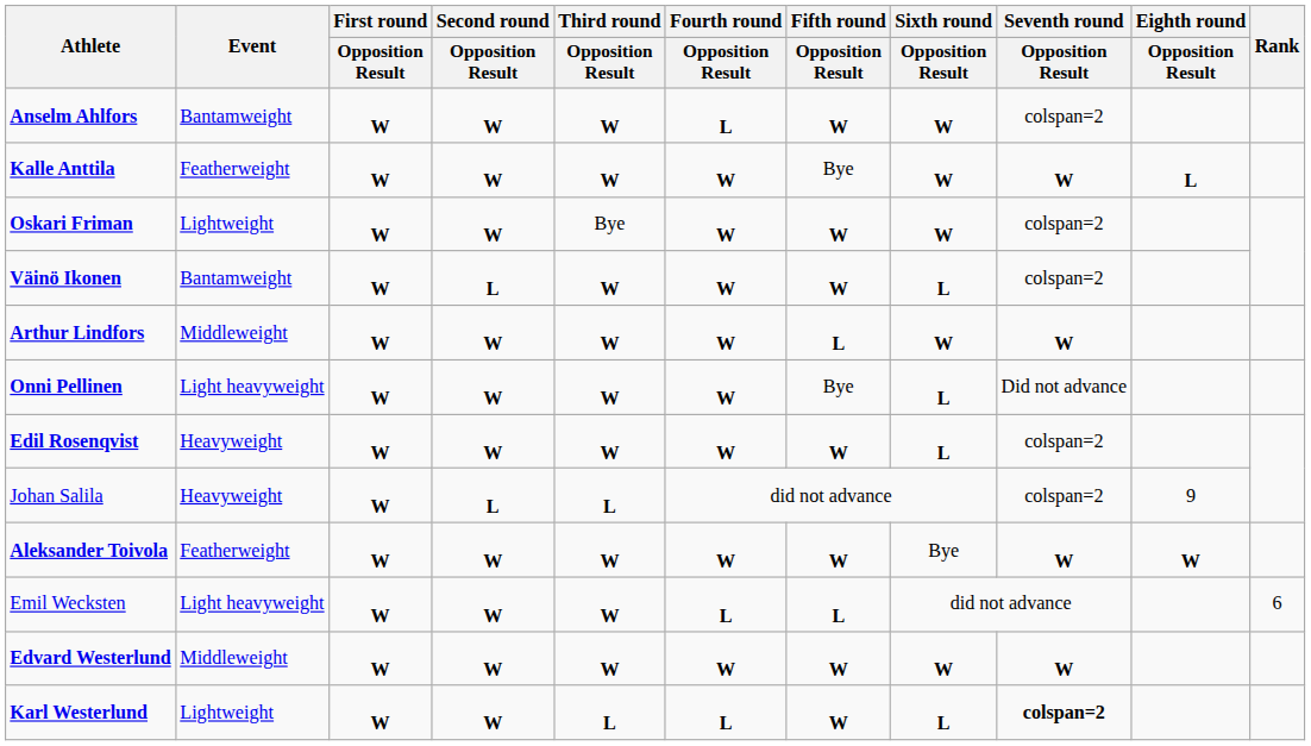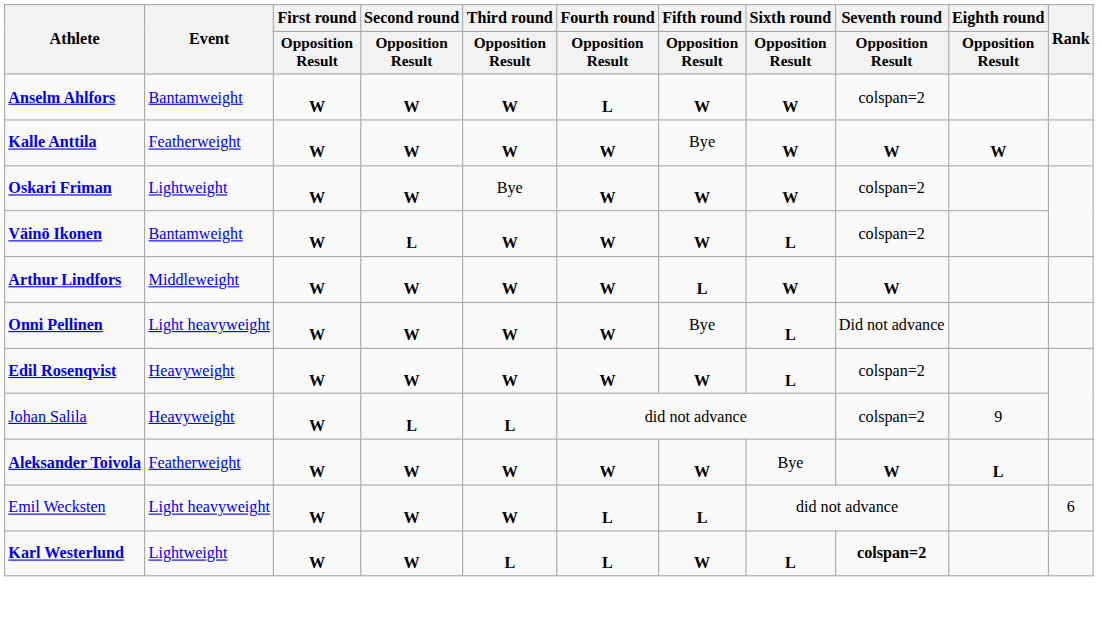Kalle Anttila | Eighth round / Opposition Result: L -> W
Aleksander Toivola | Eighth round / Opposition Result: W -> L
- row: Edvard Westerlund | Middleweight | W | W | W | W | W | W | W
